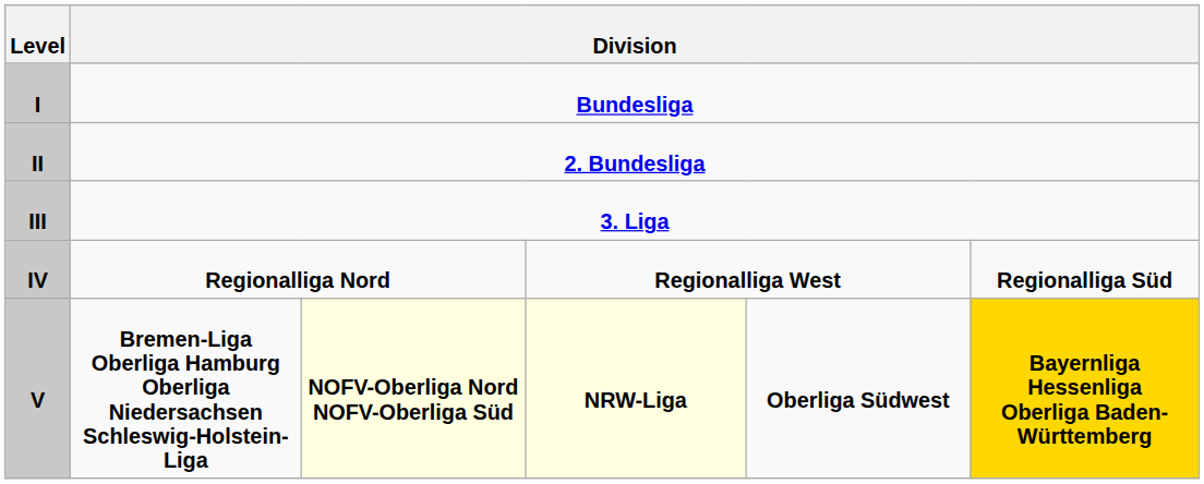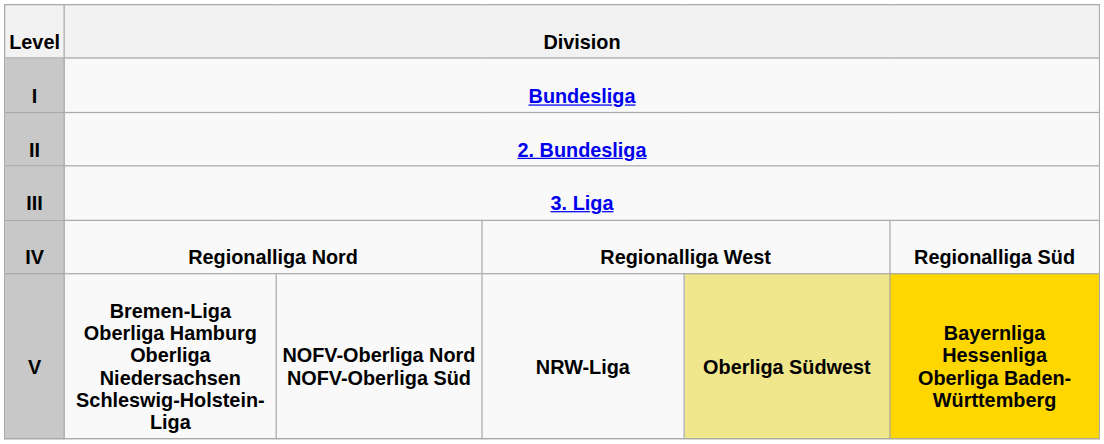V | column 3: lightyellow background -> no background
V | column 4: lightyellow background -> no background
V | column 5: no background -> khaki background
